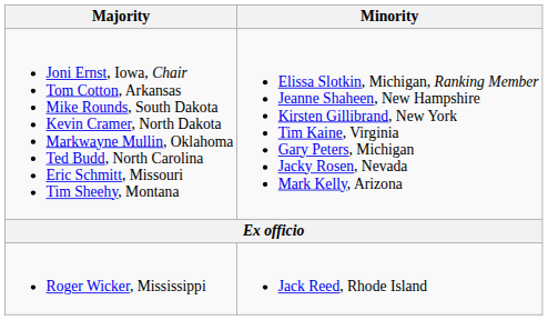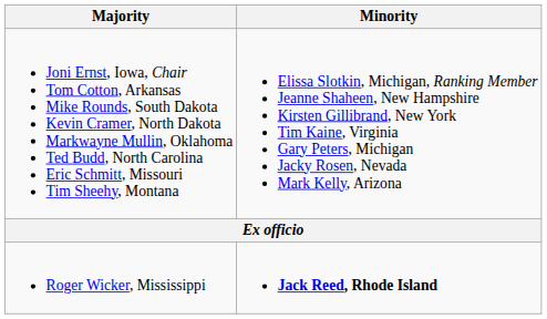Roger Wicker, Mississippi | Minority: normal -> bold
